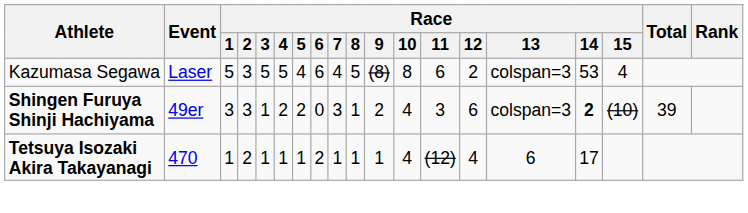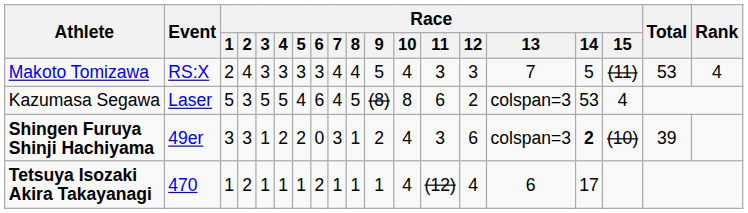+ row: Makoto Tomizawa | RS:X | 2 | 4 | 3 | 3 | 3 | 3 | 4 | 4 | 5 | 4 | 3 | 3 | 7 | 5 | (11) | 53 | 4
